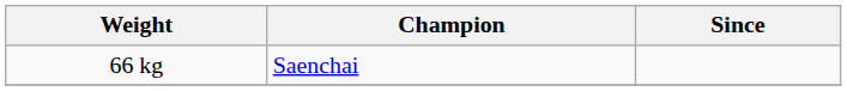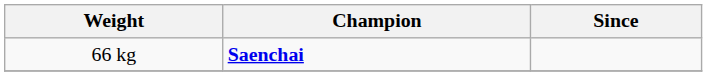66 kg | Champion: normal -> bold
